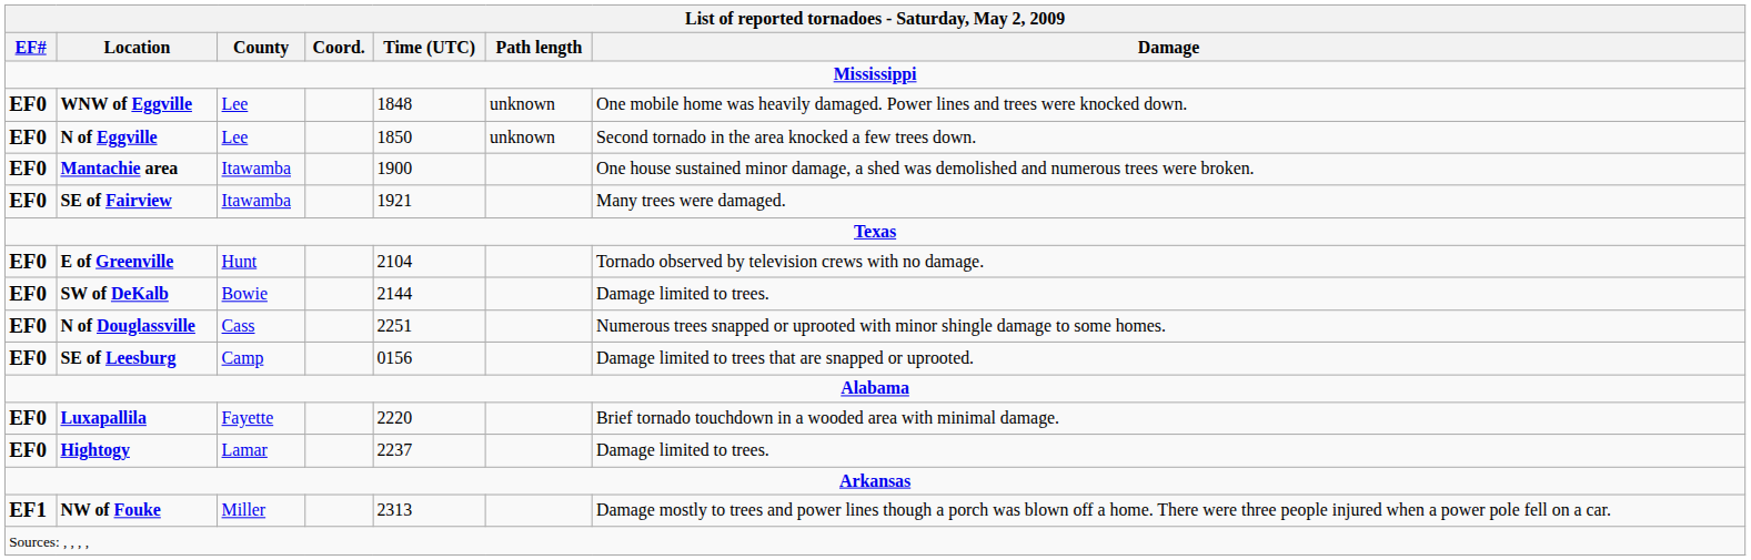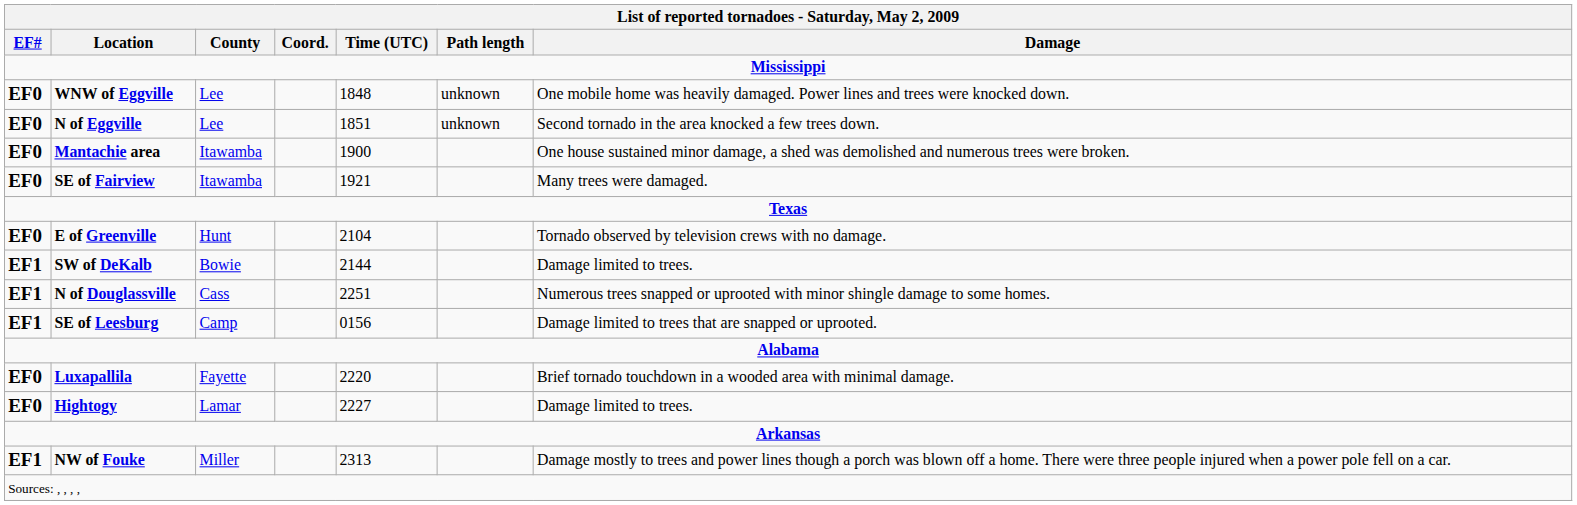N of Eggville | Time (UTC): 1850 -> 1851
SW of DeKalb | EF#: EF0 -> EF1
N of Douglassville | EF#: EF0 -> EF1
SE of Leesburg | EF#: EF0 -> EF1
Hightogy | Time (UTC): 2237 -> 2227
